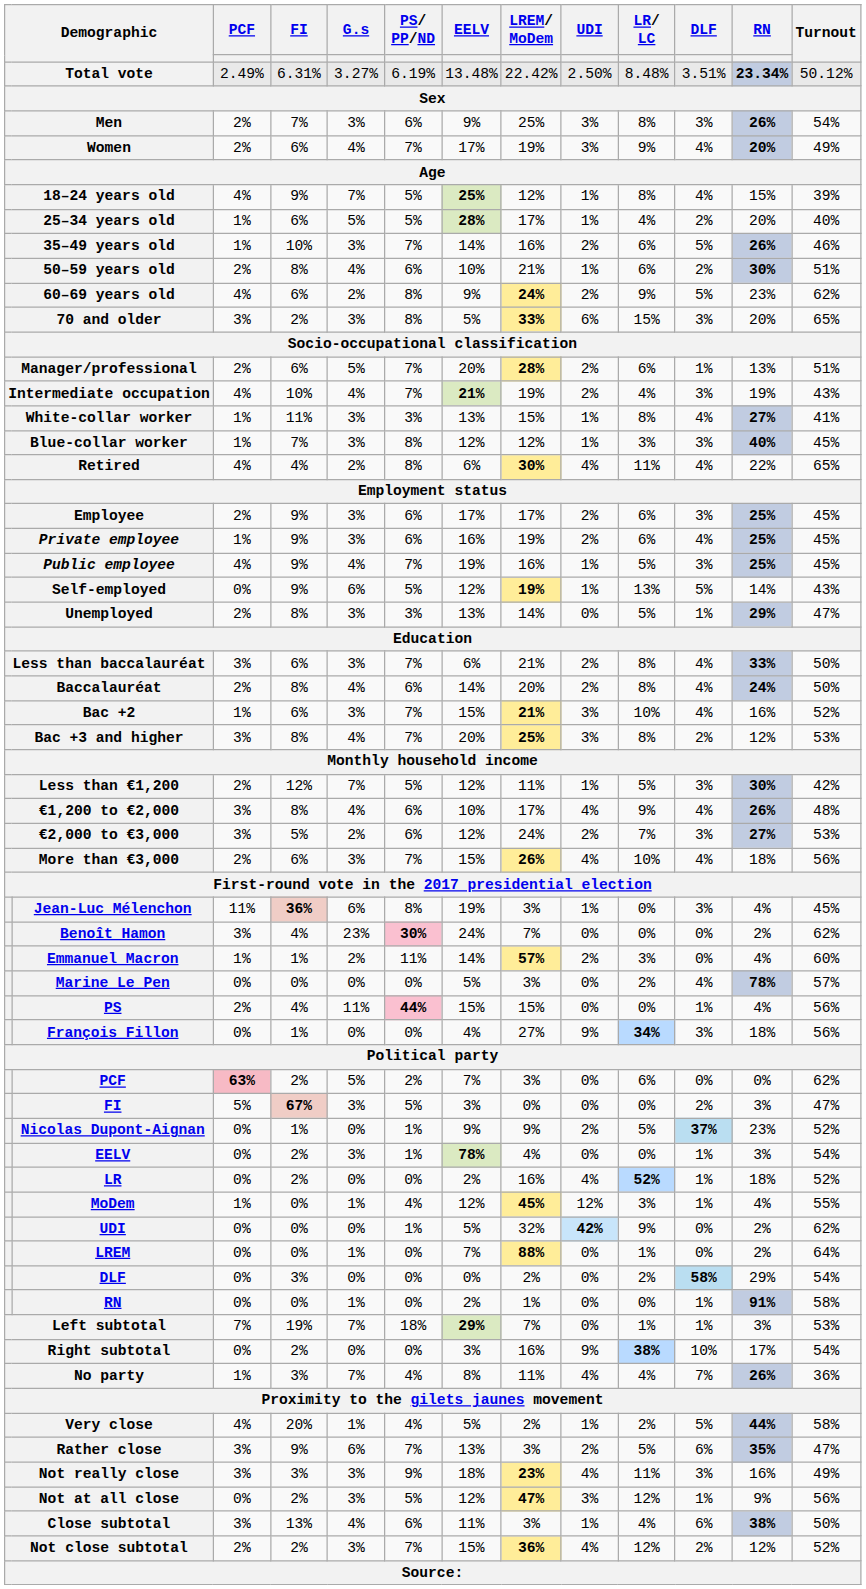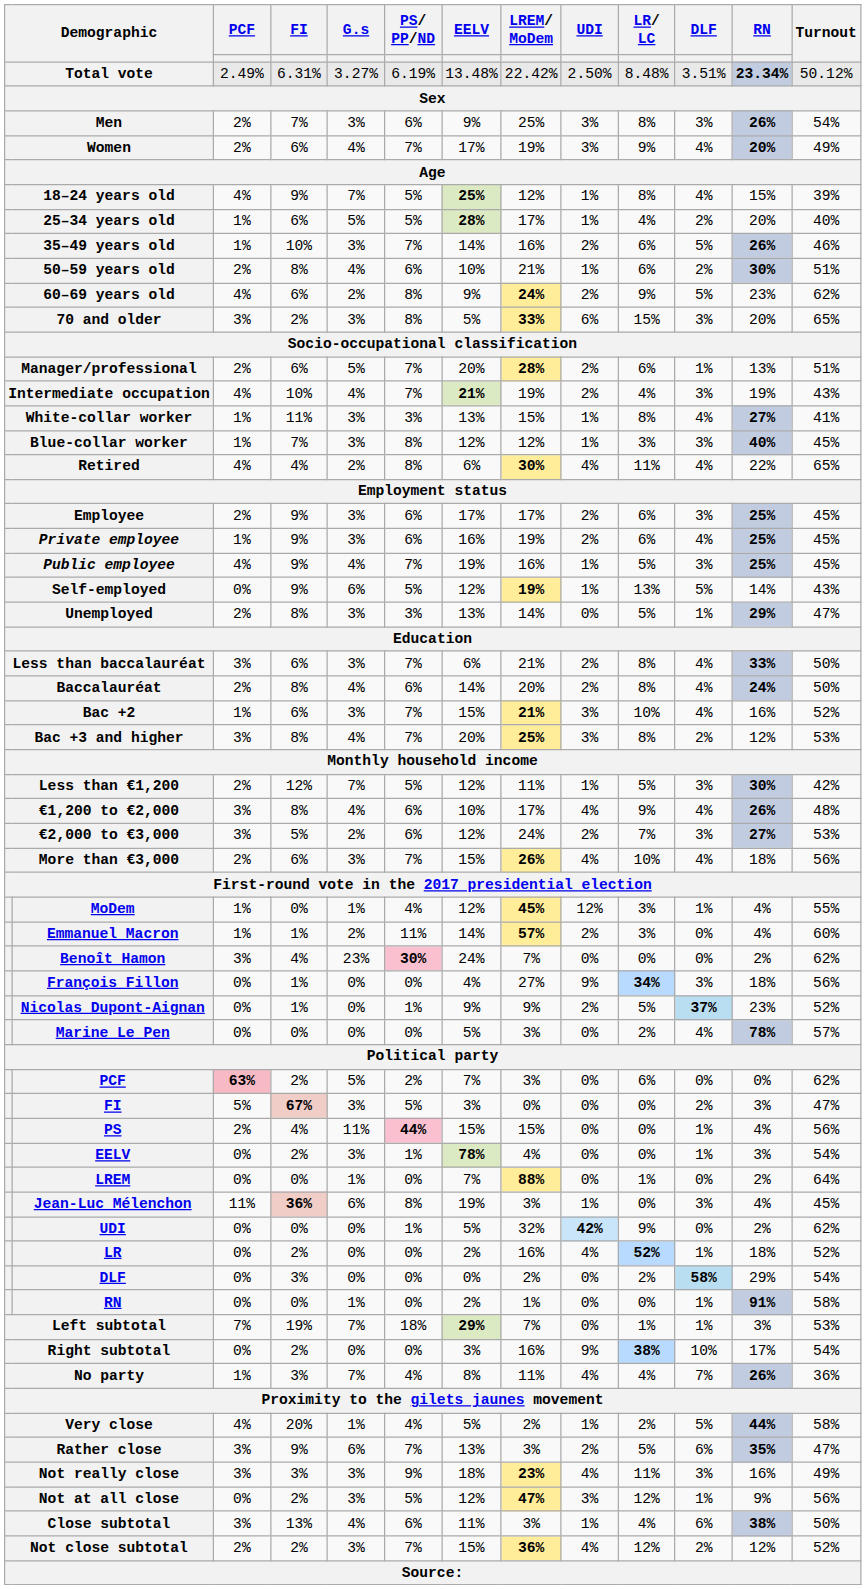rows swapped: Jean-Luc Mélenchon <-> MoDem
rows swapped: Benoît Hamon <-> Emmanuel Macron
rows swapped: François Fillon <-> Marine Le Pen
rows swapped: Nicolas Dupont-Aignan <-> PS
rows swapped: LREM <-> LR
